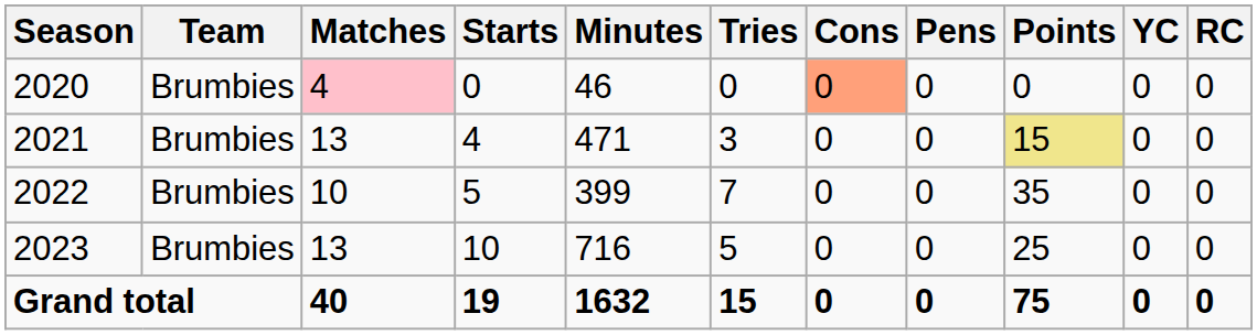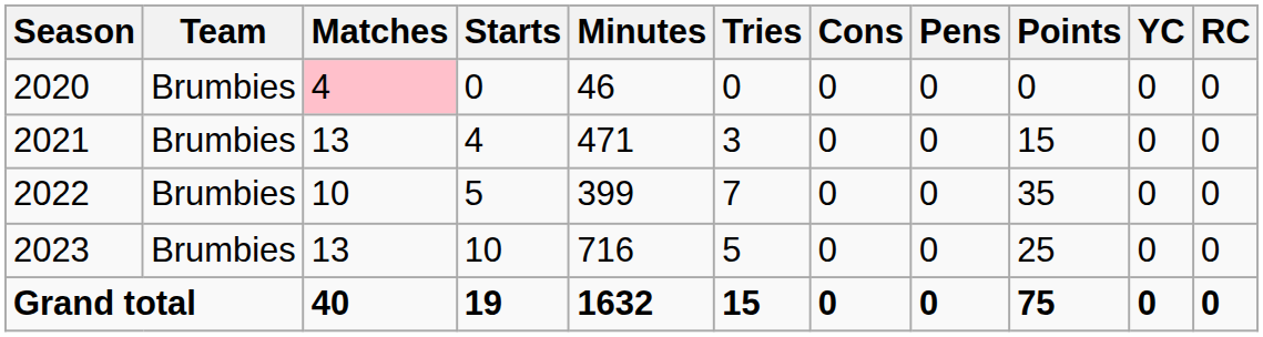2020 | Cons: lightsalmon background -> no background
2021 | Points: khaki background -> no background
